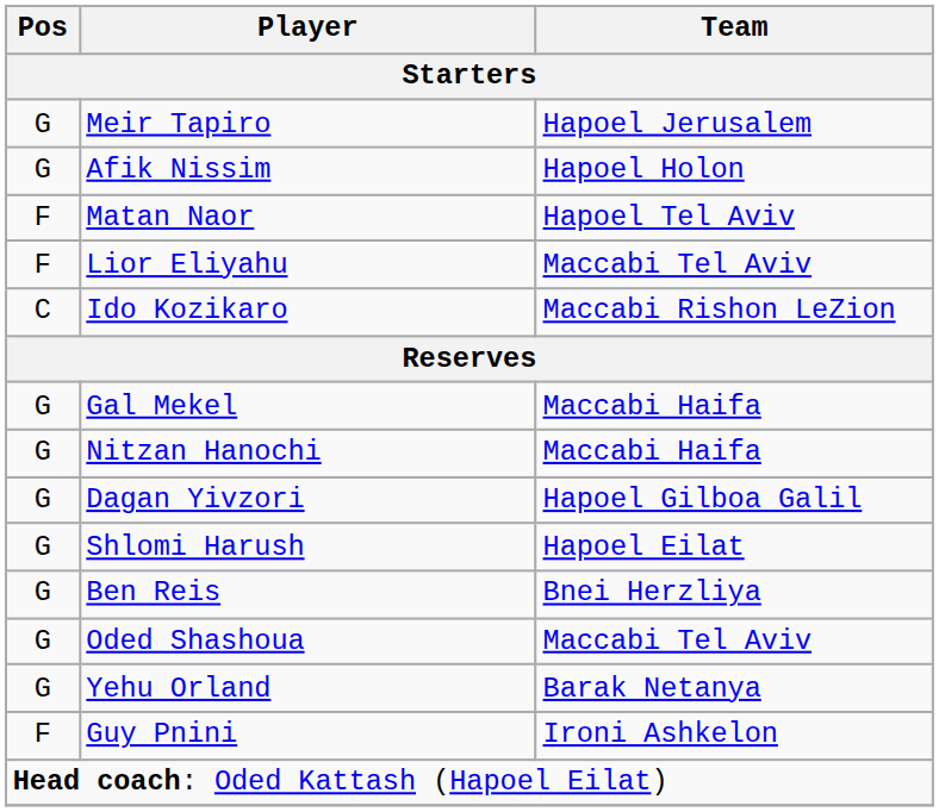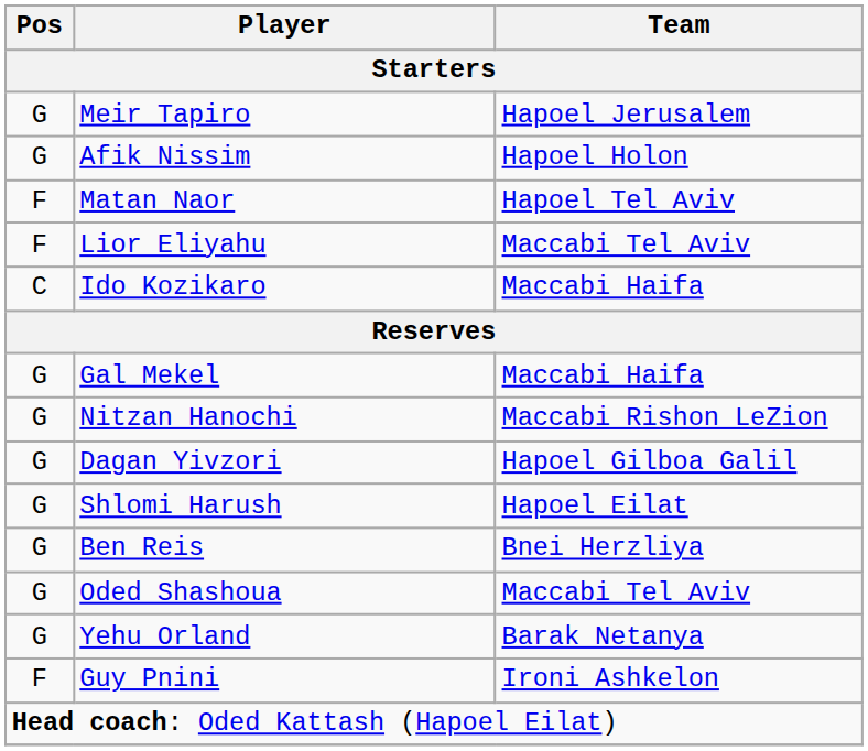Ido Kozikaro | Team: Maccabi Rishon LeZion -> Maccabi Haifa
Nitzan Hanochi | Team: Maccabi Haifa -> Maccabi Rishon LeZion
